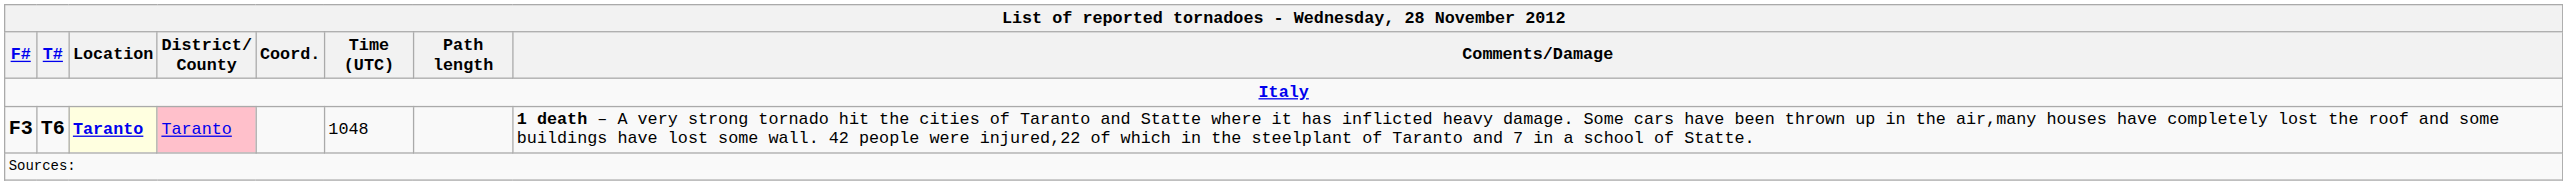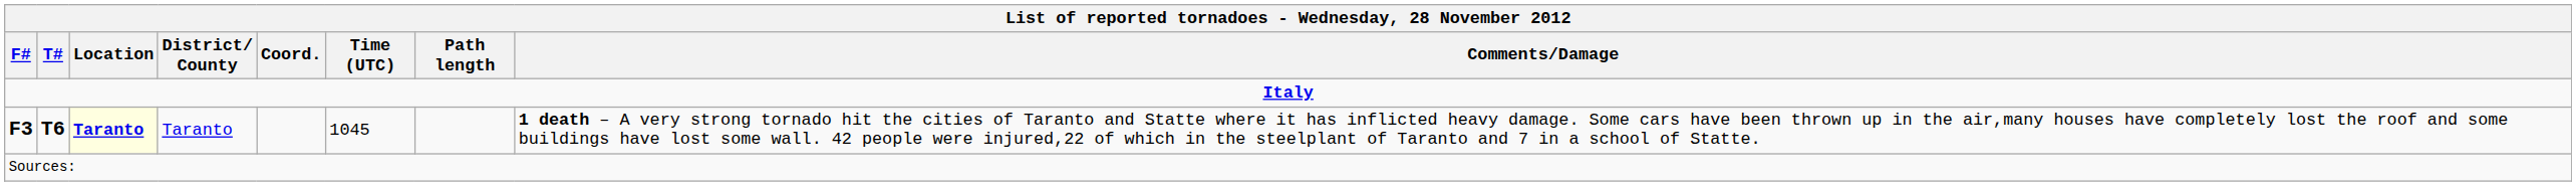F3 | District/ County: pink background -> no background
F3 | Time (UTC): 1048 -> 1045
